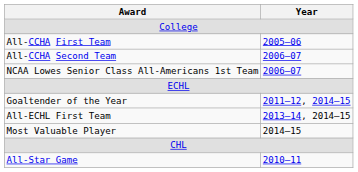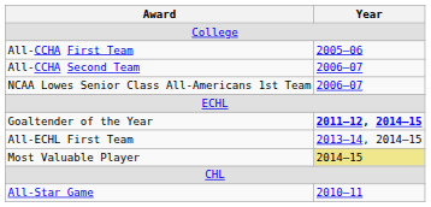Goaltender of the Year | Year: normal -> bold
Most Valuable Player | Year: no background -> khaki background
